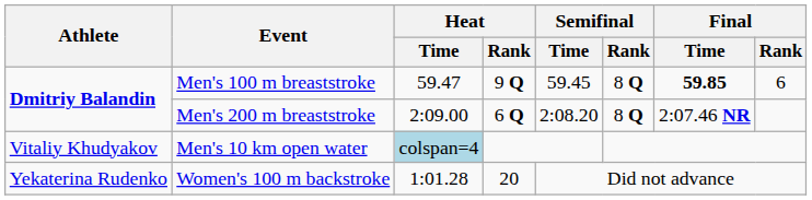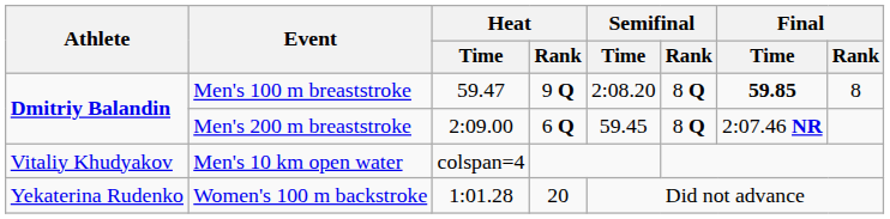Men's 100 m breaststroke | Semifinal / Time: 59.45 -> 2:08.20
Men's 100 m breaststroke | Final / Rank: 6 -> 8
Men's 200 m breaststroke | Semifinal / Time: 2:08.20 -> 59.45
Men's 10 km open water | Heat / Time: lightblue background -> no background
